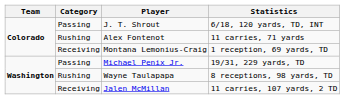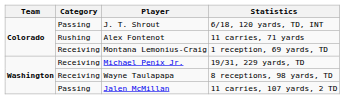Michael Penix Jr. | Category: Passing -> Receiving
Wayne Taulapapa | Category: Rushing -> Receiving
Jalen McMillan | Category: Receiving -> Passing
